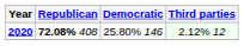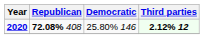2020 | Third parties: normal -> bold
